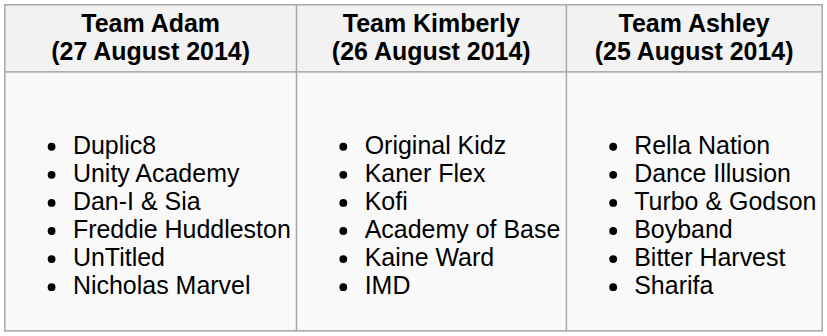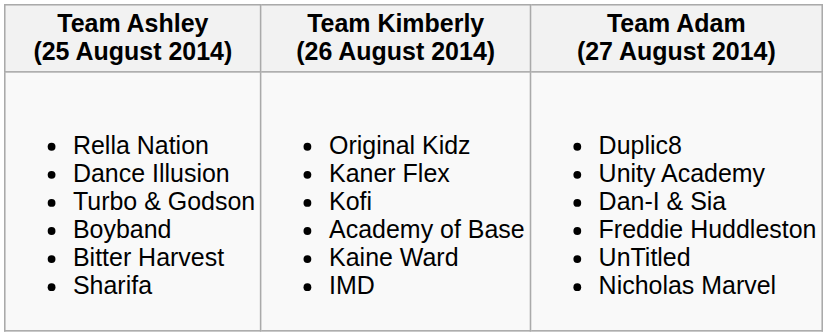columns swapped: Team Ashley (25 August 2014) <-> Team Adam (27 August 2014)
